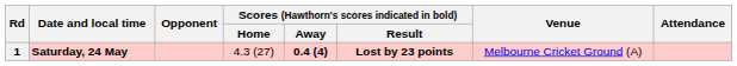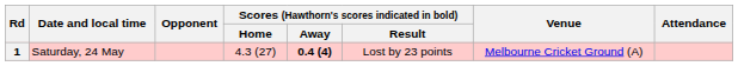1 | Date and local time: bold -> normal
1 | Scores (Hawthorn's scores indicated in bold) / Result: bold -> normal
